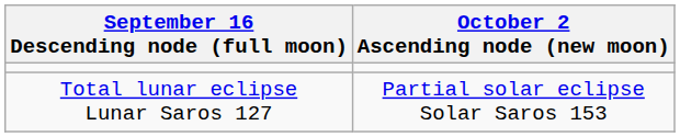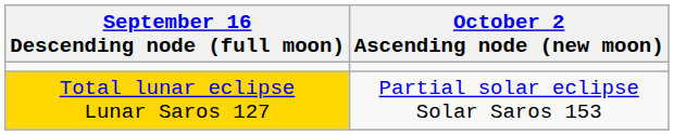row 3 | September 16 Descending node (full moon): no background -> gold background
